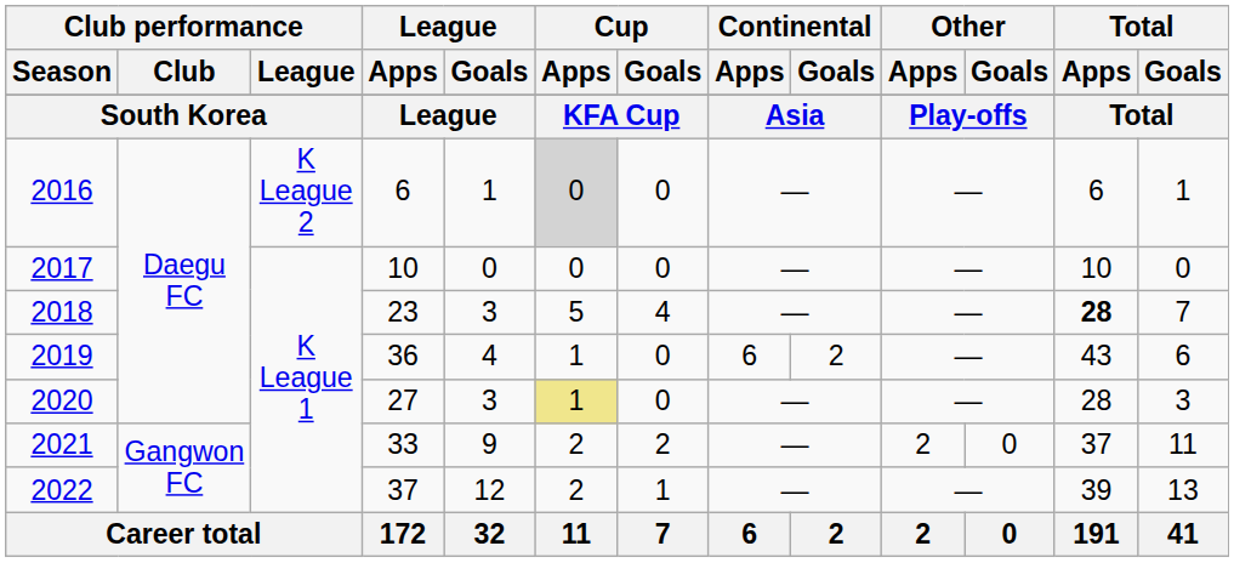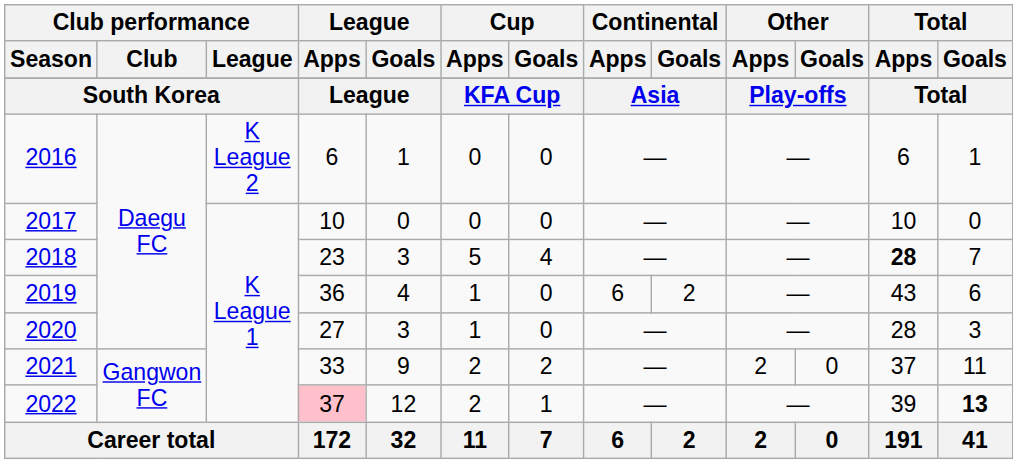2016 | Cup / Apps: lightgrey background -> no background
2020 | Cup / Apps: khaki background -> no background
2022 | League / Apps: no background -> pink background
2022 | Total / Goals: normal -> bold
